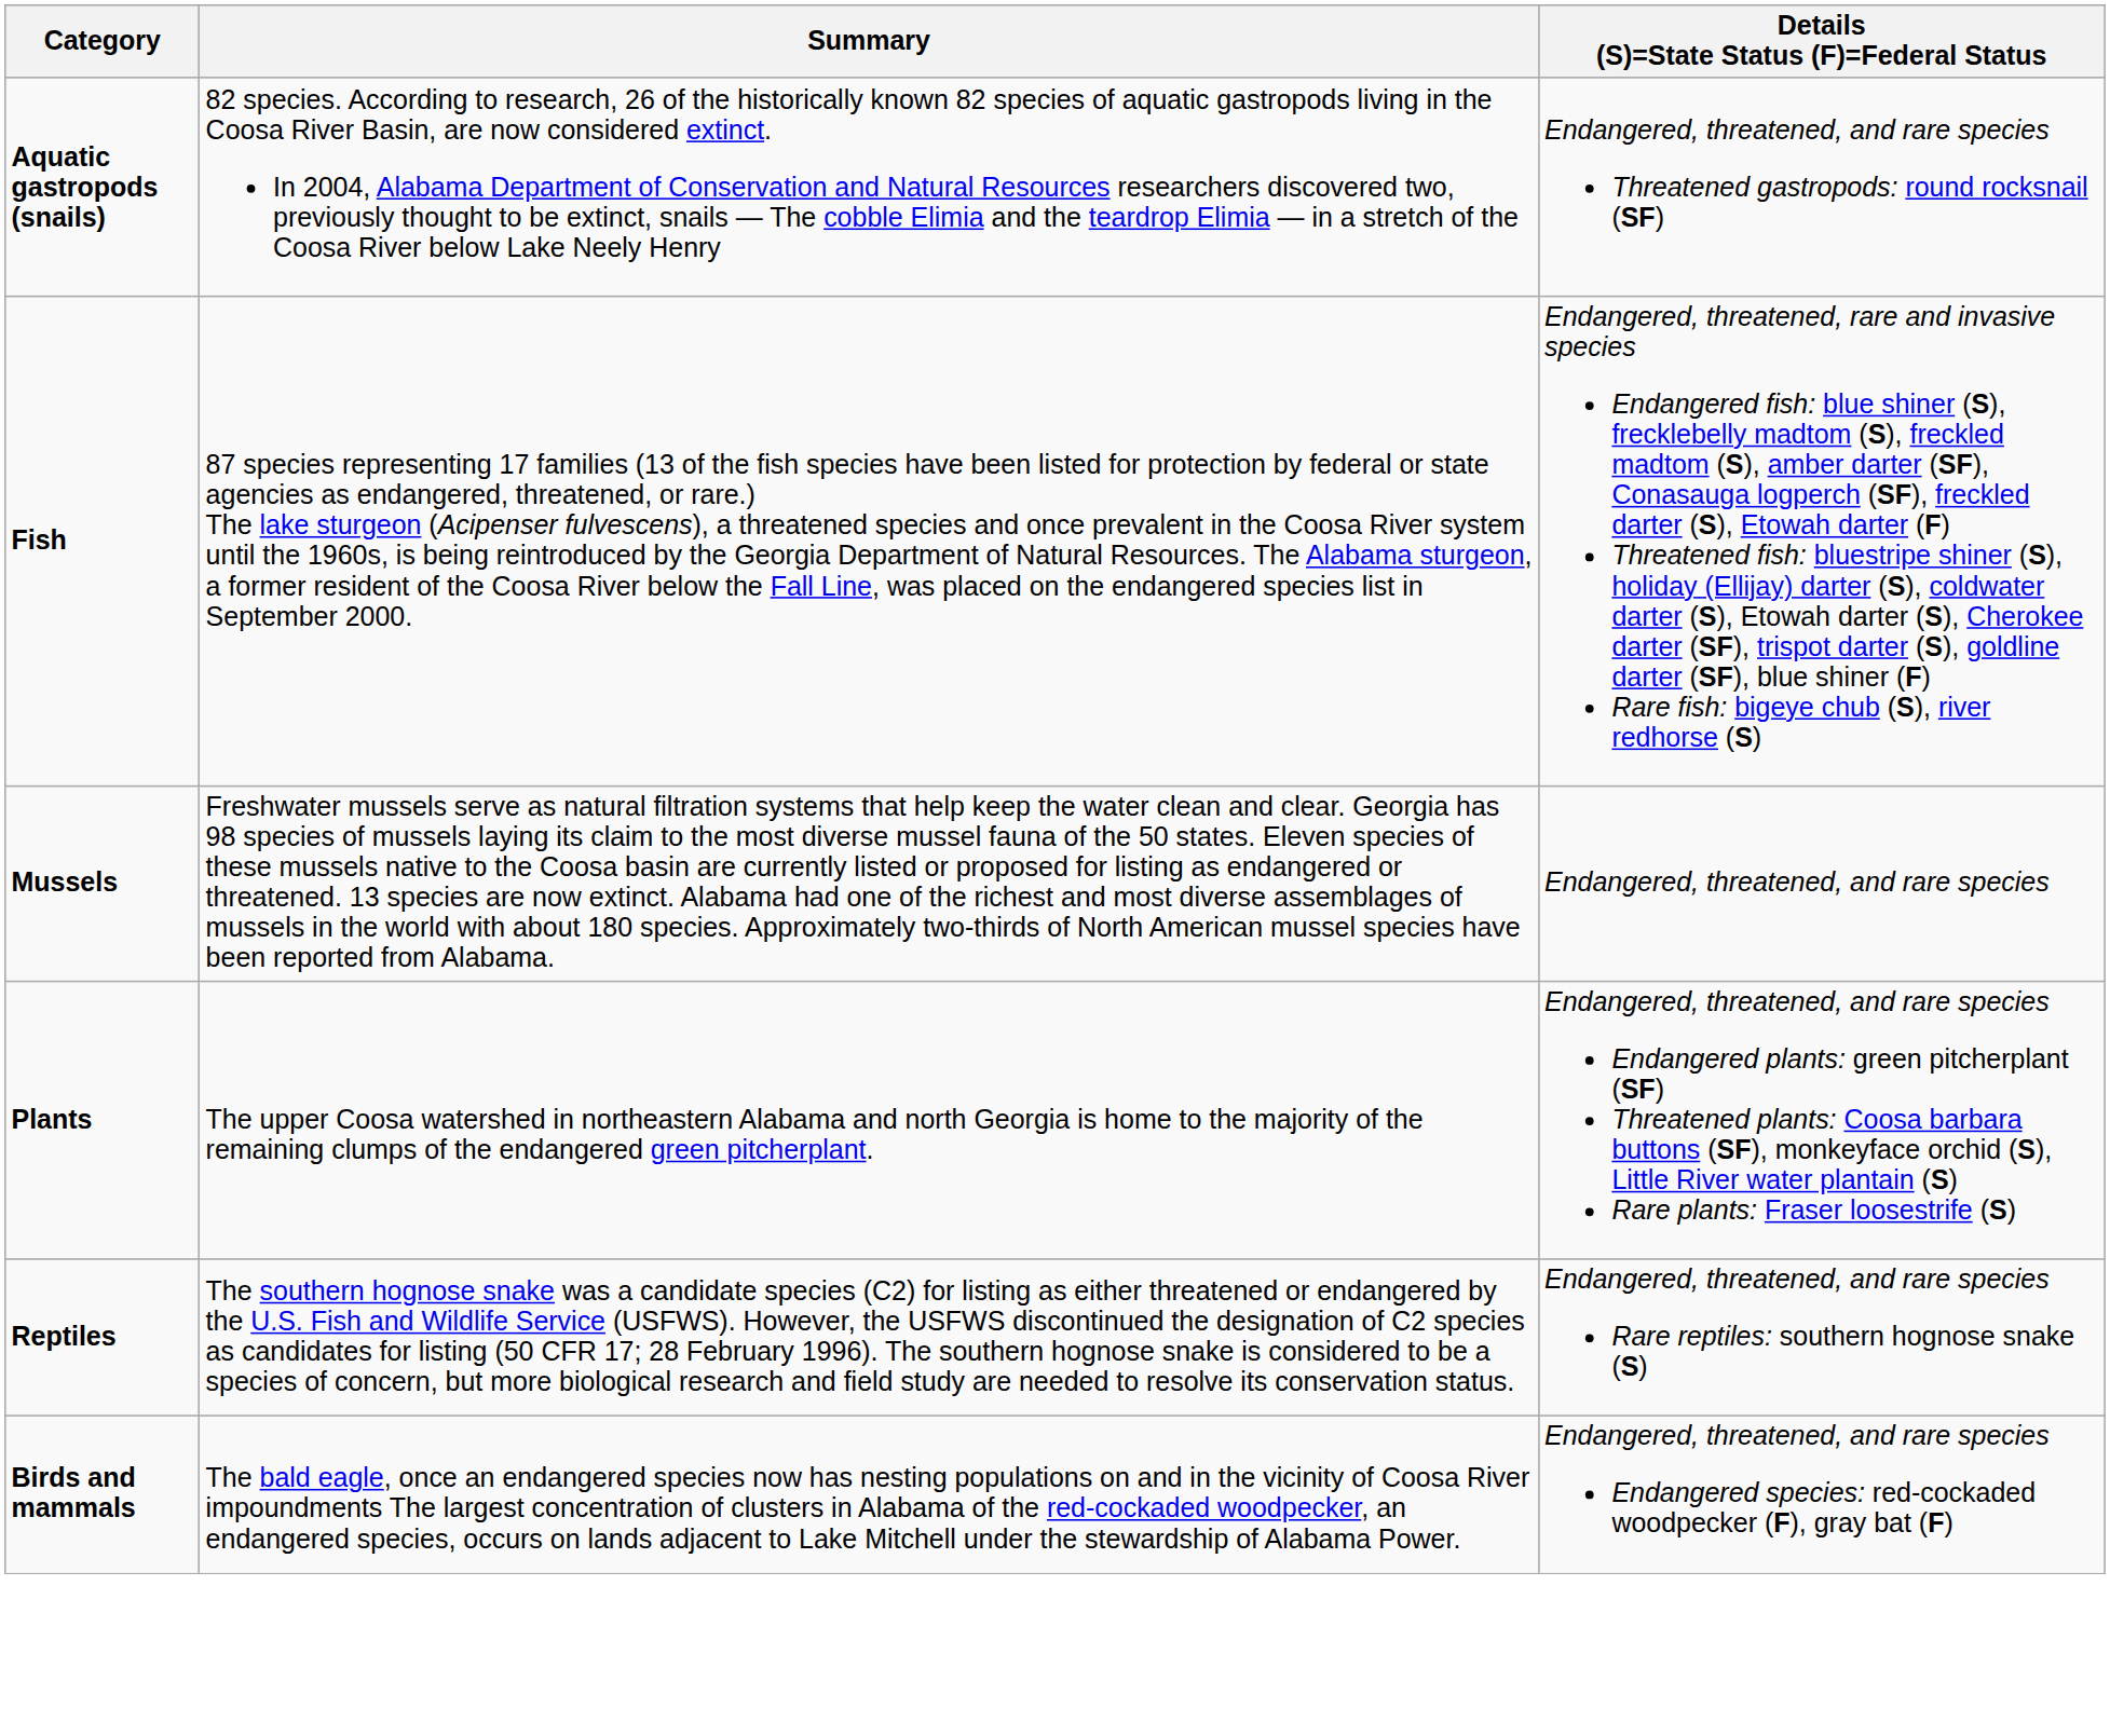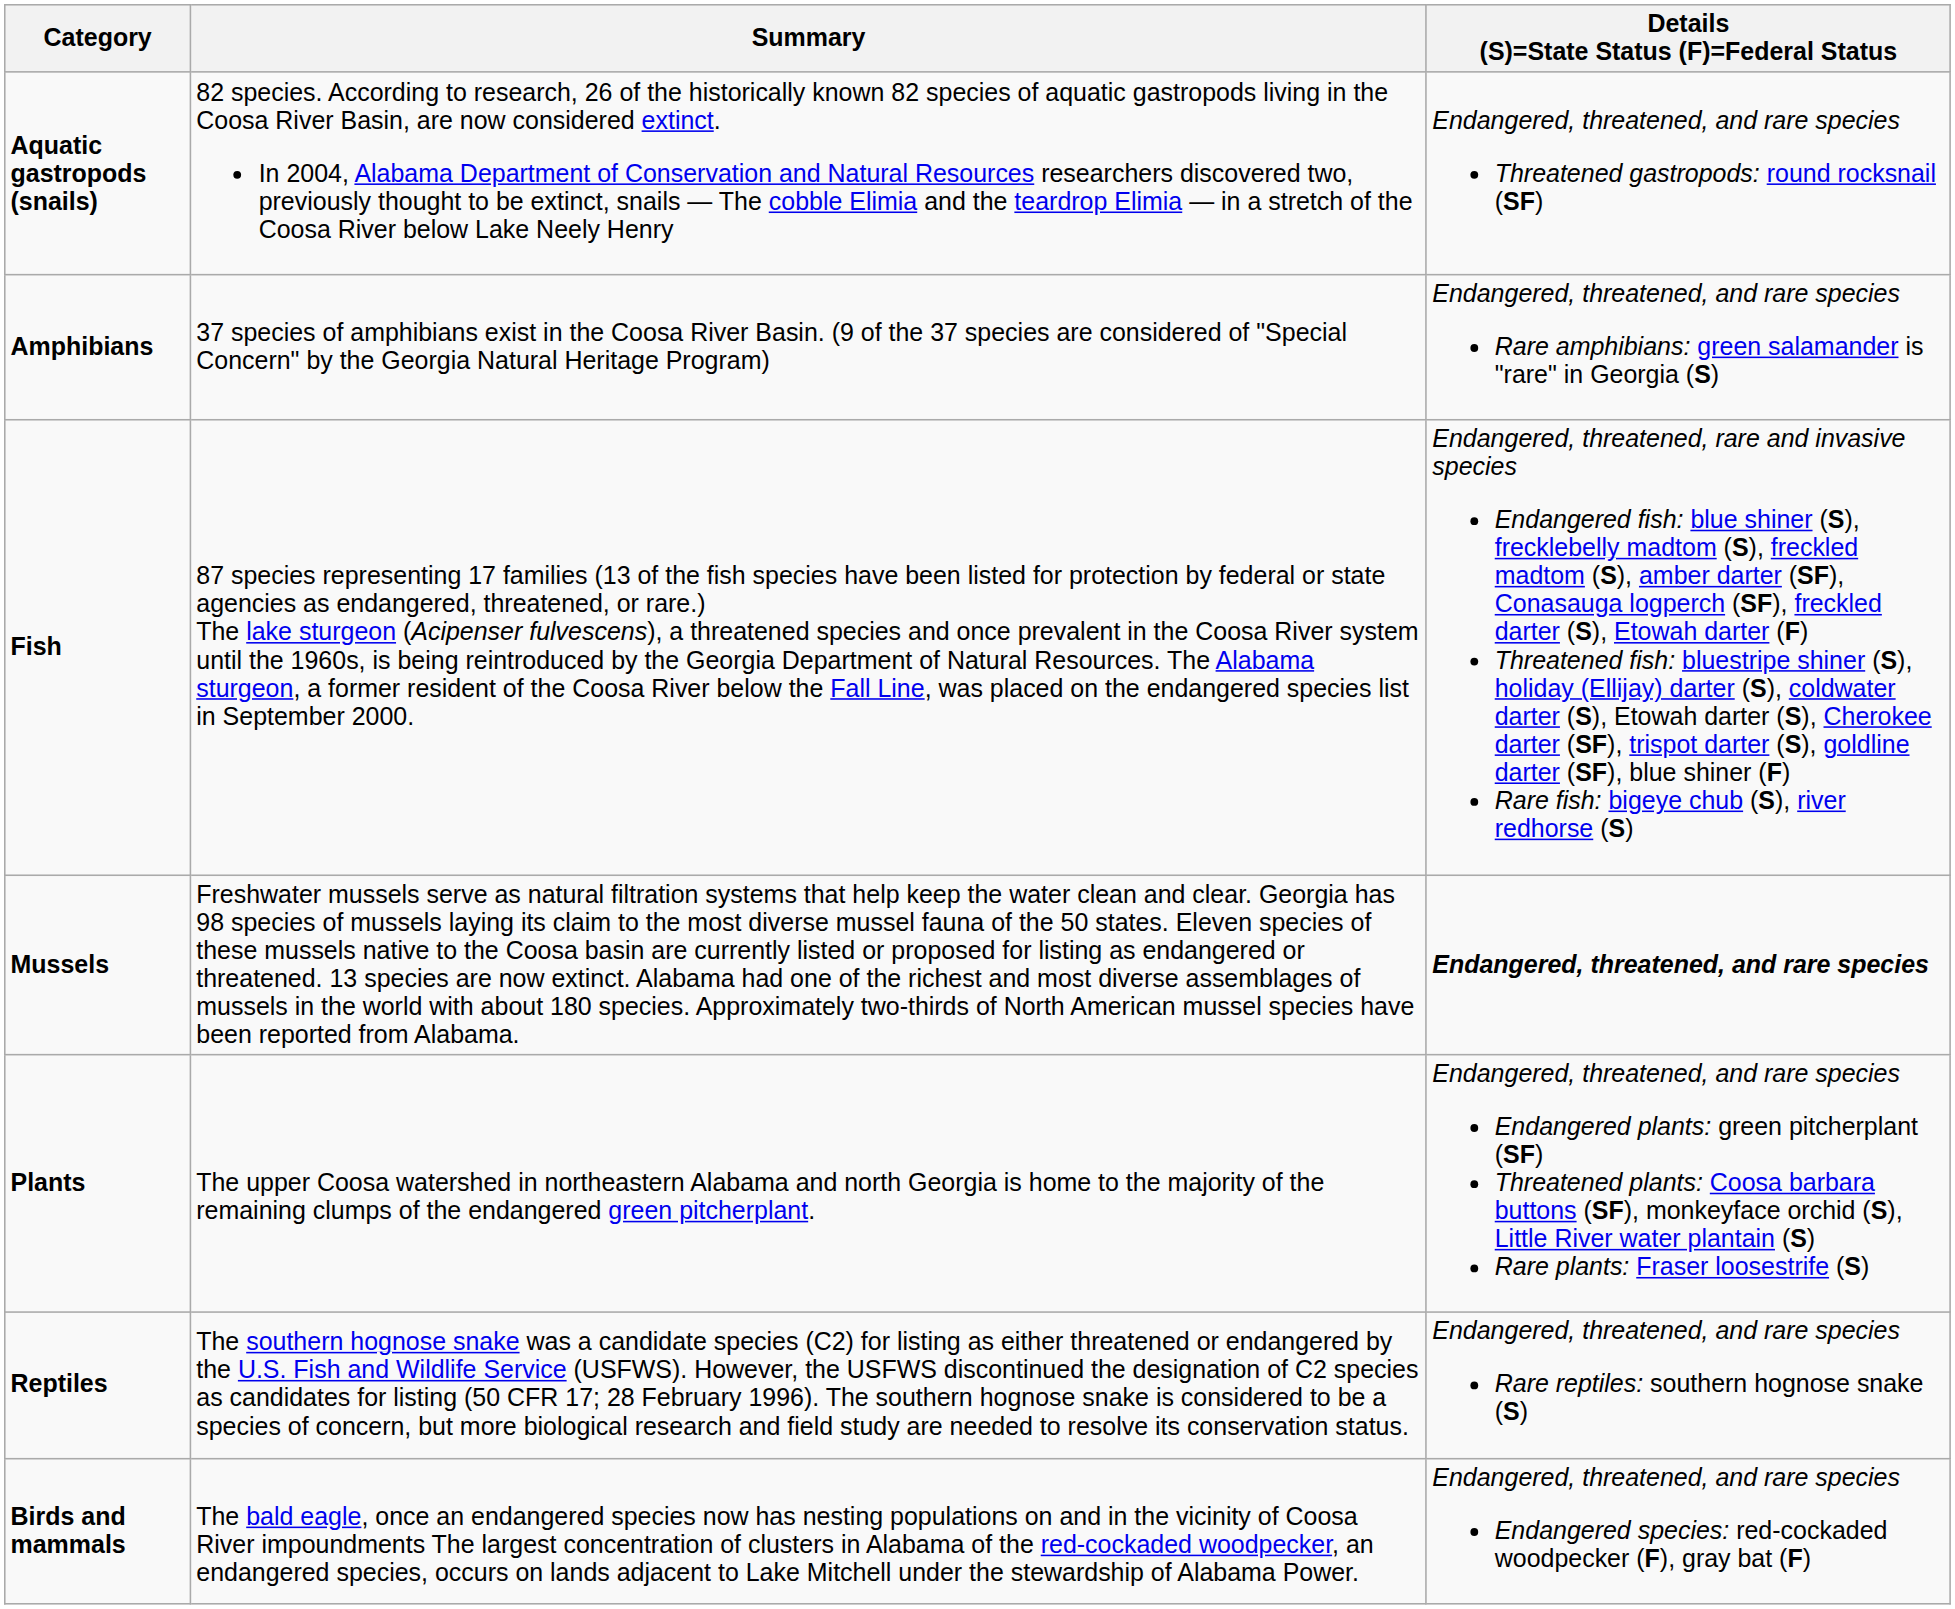+ row: Amphibians | 37 species of amphibians exist in the Coosa River Basin. (9 of the 37 species are considered of "Special Concern" by the Georgia Natural Heritage Program) | Endangered, threatened, and rare species Rare amphibians: green salamander is "rare" in Georgia (S)
Mussels | Details (S)=State Status (F)=Federal Status: normal -> bold
